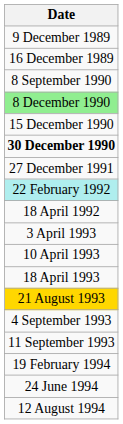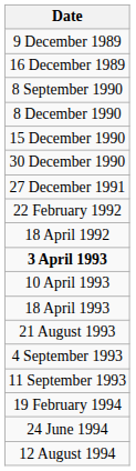row 5 | column 1: lightgreen background -> no background
row 7 | column 1: bold -> normal
row 9 | column 1: paleturquoise background -> no background
row 11 | column 1: normal -> bold
row 14 | column 1: gold background -> no background
